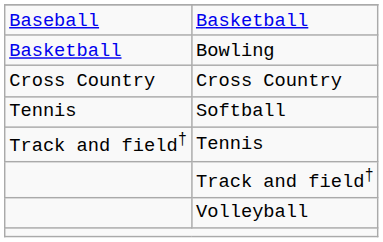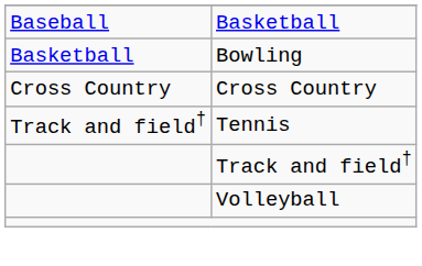- row: Tennis | Softball
